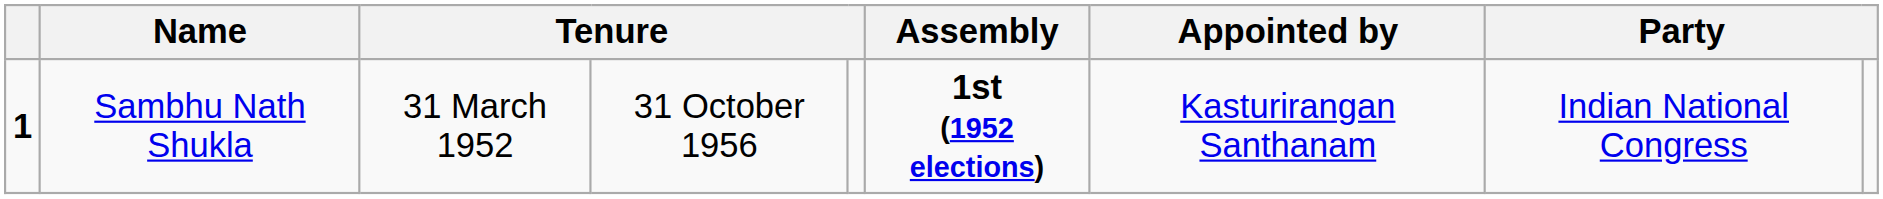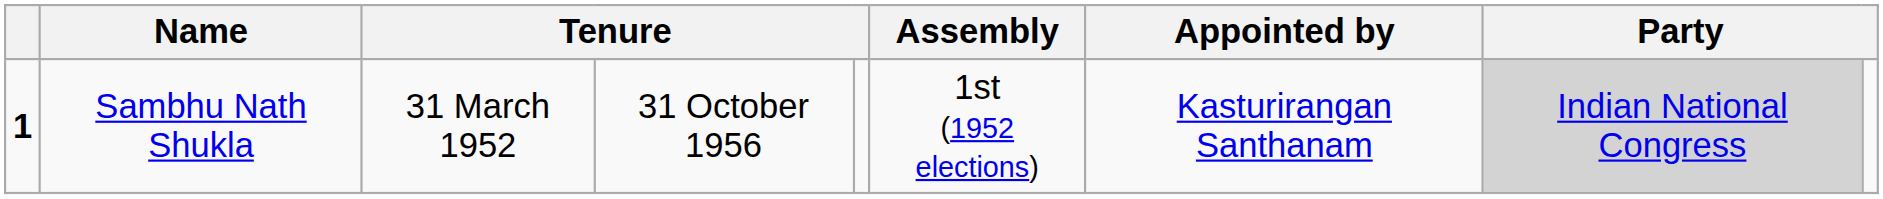Sambhu Nath Shukla | Assembly: bold -> normal
Sambhu Nath Shukla | column 8: no background -> lightgrey background
